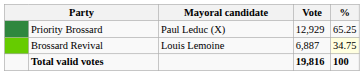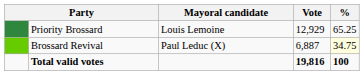Priority Brossard | Mayoral candidate: Paul Leduc (X) -> Louis Lemoine
Brossard Revival | Mayoral candidate: Louis Lemoine -> Paul Leduc (X)
